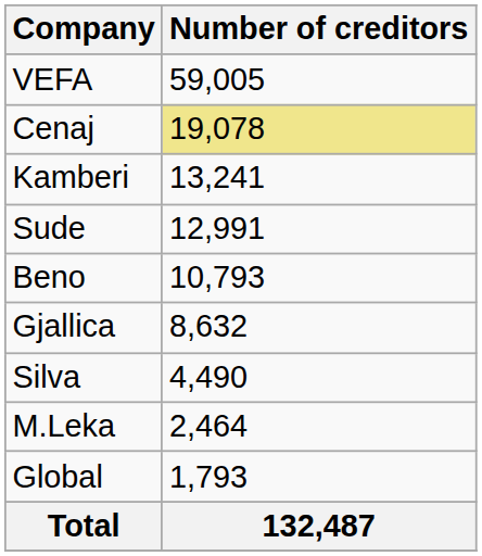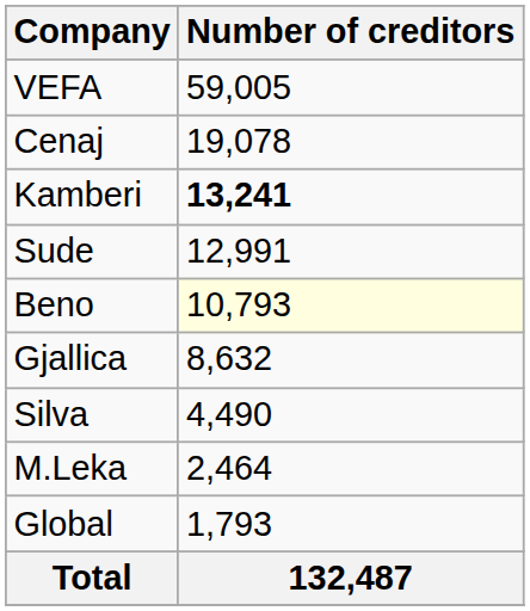Cenaj | Number of creditors: khaki background -> no background
Kamberi | Number of creditors: normal -> bold
Beno | Number of creditors: no background -> lightyellow background
